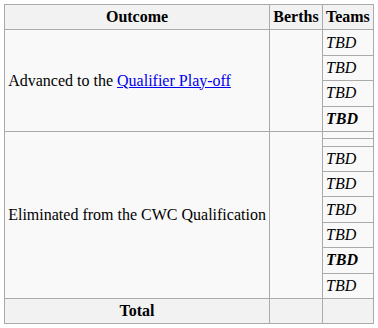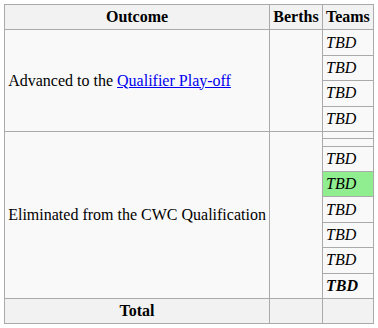row 5 | Teams: bold -> normal
row 9 | Teams: no background -> lightgreen background
row 12 | Teams: bold -> normal
row 13 | Teams: normal -> bold
